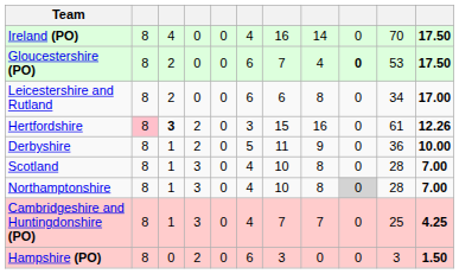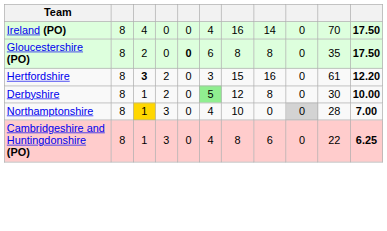Gloucestershire (PO) | column 5: normal -> bold
Gloucestershire (PO) | column 7: 7 -> 8
Gloucestershire (PO) | column 8: 4 -> 8
Gloucestershire (PO) | column 9: bold -> normal
Gloucestershire (PO) | column 10: 53 -> 35
- row: Leicestershire and Rutland | 8 | 2 | 0 | 0 | 6 | 6 | 8 | 0 | 34 | 17.00
Hertfordshire | column 2: pink background -> no background
Hertfordshire | column 11: 12.26 -> 12.20
Derbyshire | column 6: no background -> lightgreen background
Derbyshire | column 7: 11 -> 12
Derbyshire | column 8: 9 -> 8
Derbyshire | column 10: 36 -> 30
- row: Scotland | 8 | 1 | 3 | 0 | 4 | 10 | 8 | 0 | 28 | 7.00
Northamptonshire | column 3: no background -> gold background
Northamptonshire | column 8: 8 -> 0
Cambridgeshire and Huntingdonshire (PO) | column 7: 7 -> 8
Cambridgeshire and Huntingdonshire (PO) | column 8: 7 -> 6
Cambridgeshire and Huntingdonshire (PO) | column 10: 25 -> 22
Cambridgeshire and Huntingdonshire (PO) | column 11: 4.25 -> 6.25
- row: Hampshire (PO) | 8 | 0 | 2 | 0 | 6 | 3 | 0 | 0 | 3 | 1.50
